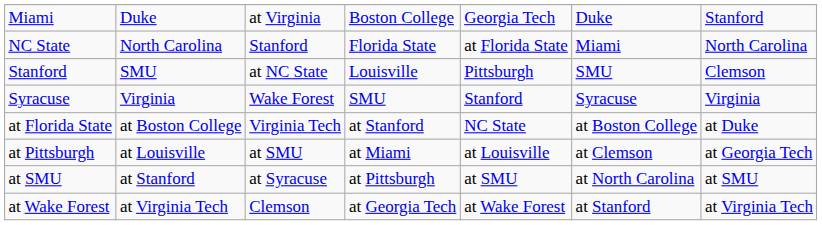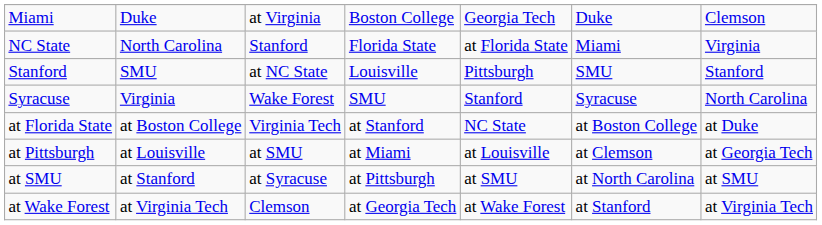row 1 | column 7: Stanford -> Clemson
row 2 | column 7: North Carolina -> Virginia
row 3 | column 7: Clemson -> Stanford
row 4 | column 7: Virginia -> North Carolina
